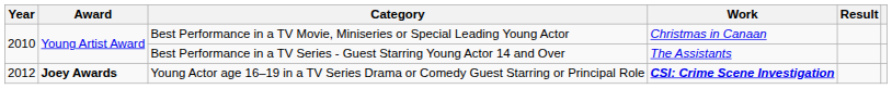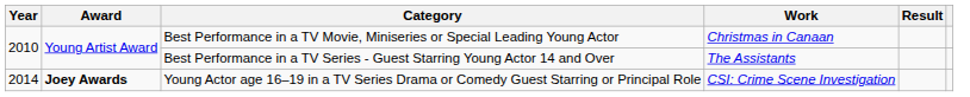row 4 | Year: 2012 -> 2014
row 4 | Work: bold -> normal
